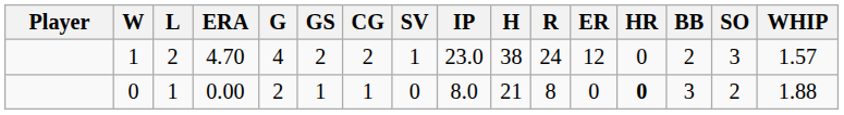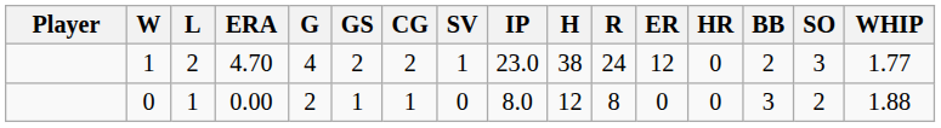row 2 | WHIP: 1.57 -> 1.77
row 3 | H: 21 -> 12
row 3 | HR: bold -> normal
